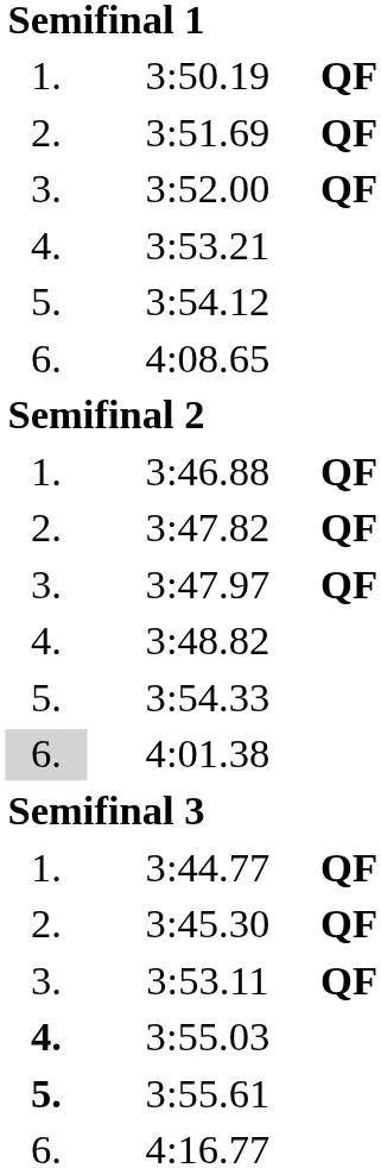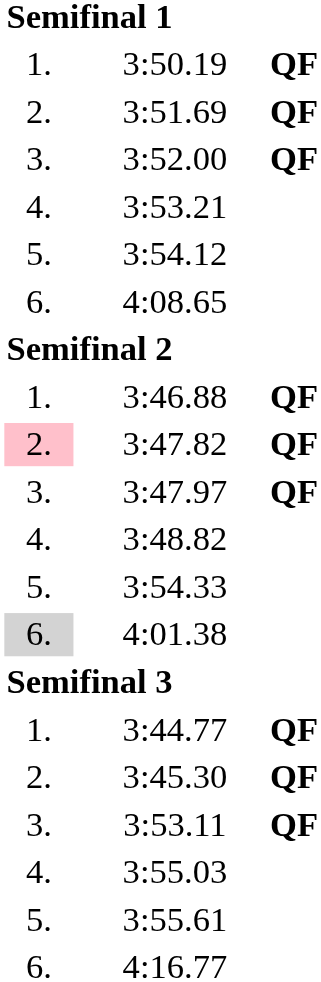3:47.82 | column 1: no background -> pink background
3:55.03 | column 1: bold -> normal
3:55.61 | column 1: bold -> normal
